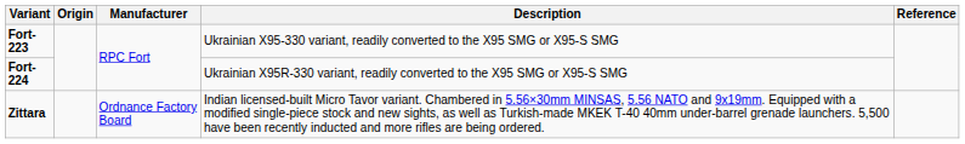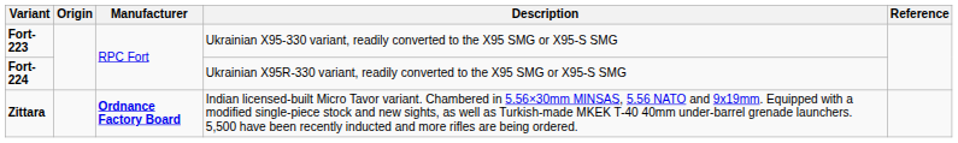Zittara | Manufacturer: normal -> bold
